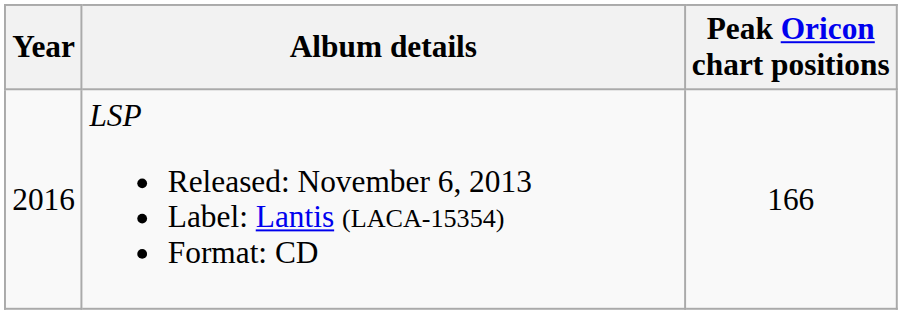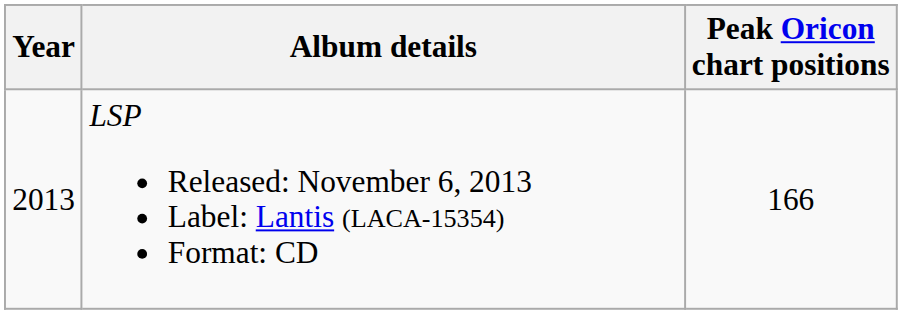row 2 | Year: 2016 -> 2013
